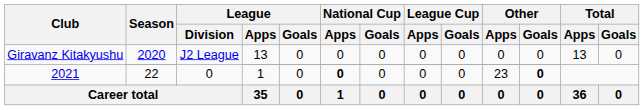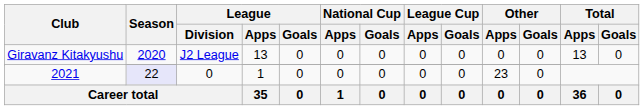2021 | Season: no background -> lavender background
2021 | National Cup / Apps: bold -> normal
2021 | Other / Goals: bold -> normal
